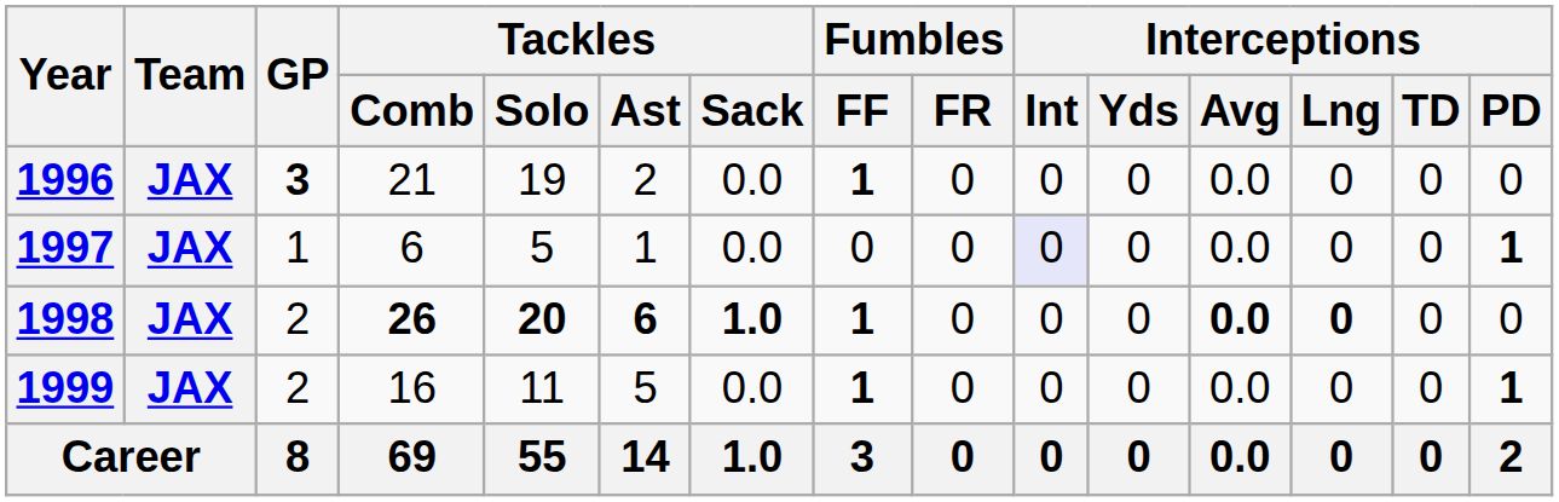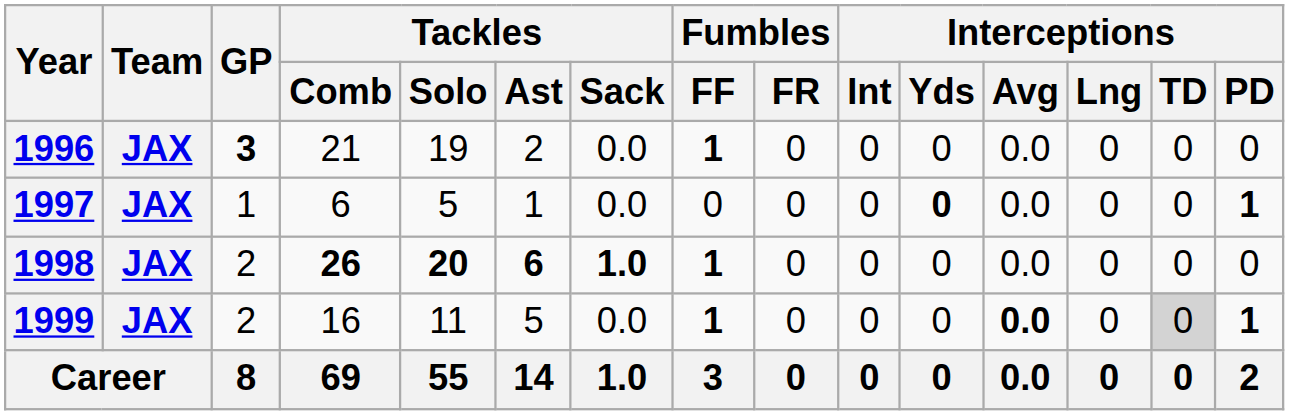1997 | Interceptions / Int: lavender background -> no background
1997 | Interceptions / Yds: normal -> bold
1998 | Interceptions / Avg: bold -> normal
1998 | Interceptions / Lng: bold -> normal
1999 | Interceptions / Avg: normal -> bold
1999 | Interceptions / TD: no background -> lightgrey background
